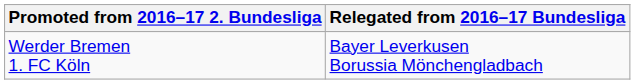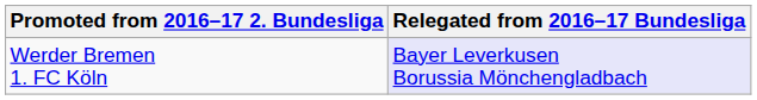Werder Bremen 1. FC Köln | Relegated from 2016–17 Bundesliga: no background -> lavender background
